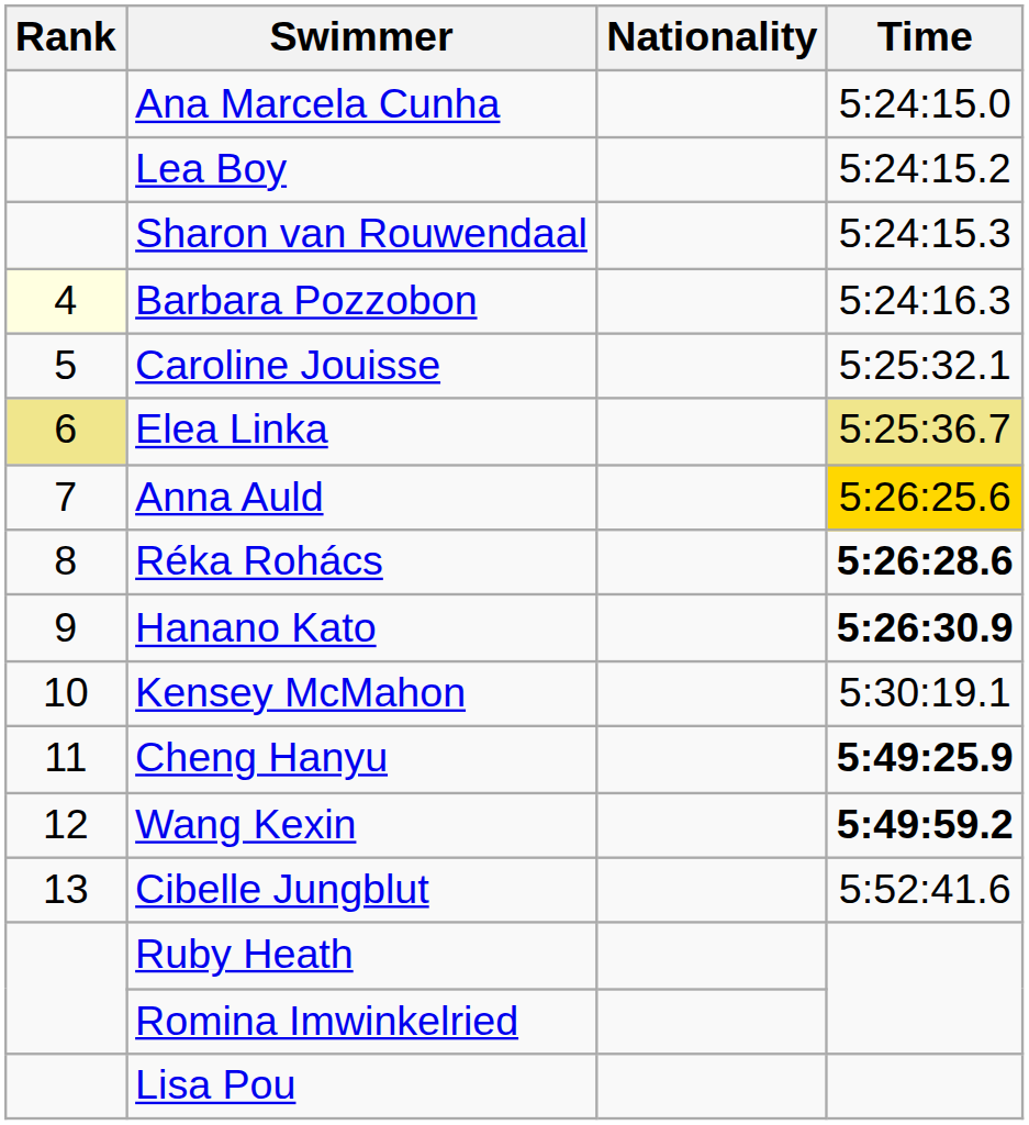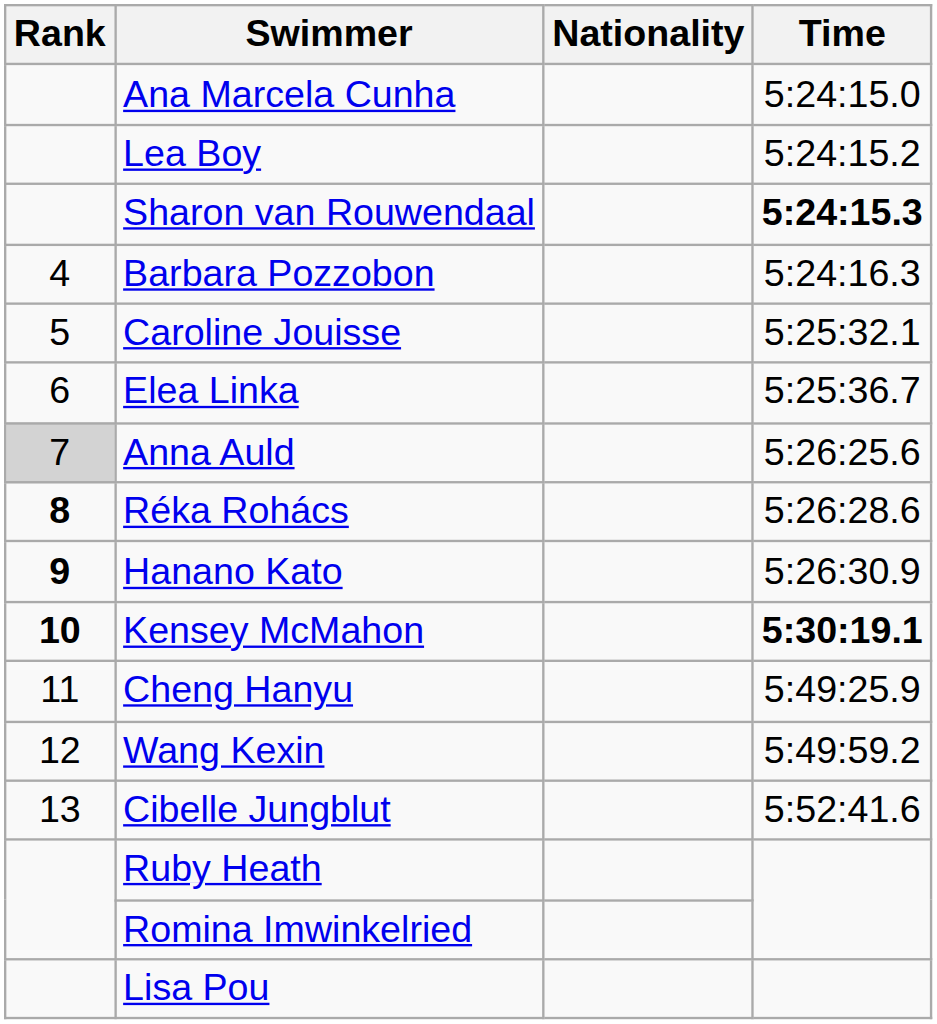Sharon van Rouwendaal | Time: normal -> bold
Barbara Pozzobon | Rank: lightyellow background -> no background
Elea Linka | Rank: khaki background -> no background
Elea Linka | Time: khaki background -> no background
Anna Auld | Rank: no background -> lightgrey background
Anna Auld | Time: gold background -> no background
Réka Rohács | Rank: normal -> bold
Réka Rohács | Time: bold -> normal
Hanano Kato | Rank: normal -> bold
Hanano Kato | Time: bold -> normal
Kensey McMahon | Rank: normal -> bold
Kensey McMahon | Time: normal -> bold
Cheng Hanyu | Time: bold -> normal
Wang Kexin | Time: bold -> normal
